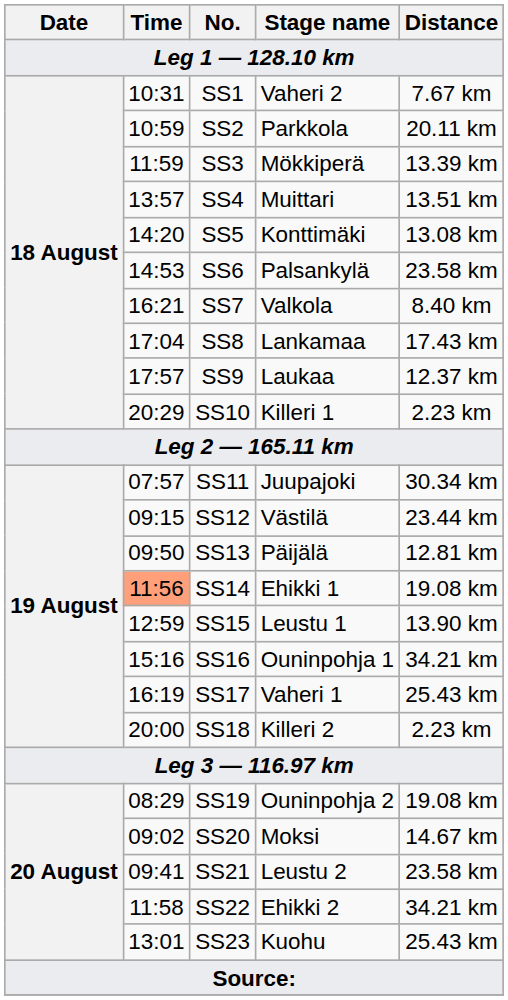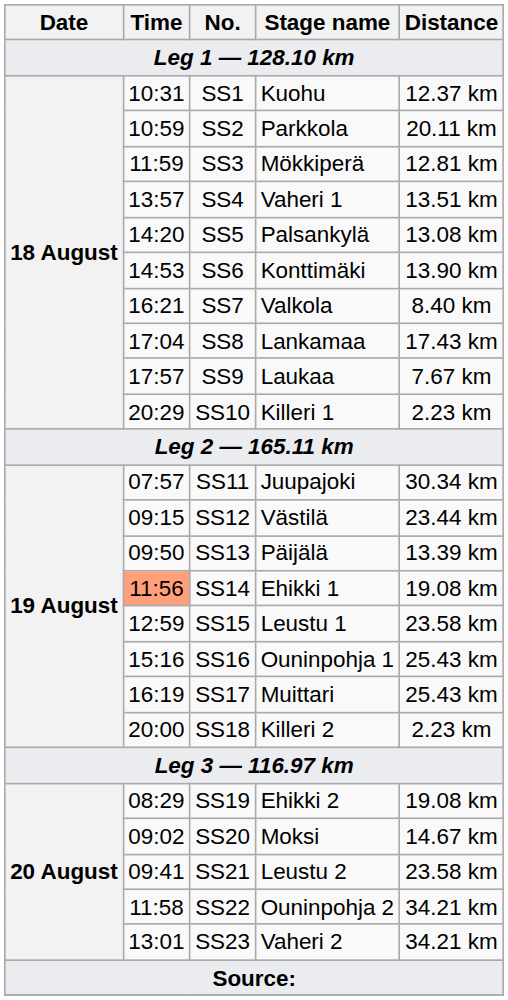SS1 | Stage name: Vaheri 2 -> Kuohu
SS1 | Distance: 7.67 km -> 12.37 km
SS3 | Distance: 13.39 km -> 12.81 km
SS4 | Stage name: Muittari -> Vaheri 1
SS5 | Stage name: Konttimäki -> Palsankylä
SS6 | Stage name: Palsankylä -> Konttimäki
SS6 | Distance: 23.58 km -> 13.90 km
SS9 | Distance: 12.37 km -> 7.67 km
SS13 | Distance: 12.81 km -> 13.39 km
SS15 | Distance: 13.90 km -> 23.58 km
SS16 | Distance: 34.21 km -> 25.43 km
SS17 | Stage name: Vaheri 1 -> Muittari
SS19 | Stage name: Ouninpohja 2 -> Ehikki 2
SS22 | Stage name: Ehikki 2 -> Ouninpohja 2
SS23 | Stage name: Kuohu -> Vaheri 2
SS23 | Distance: 25.43 km -> 34.21 km
